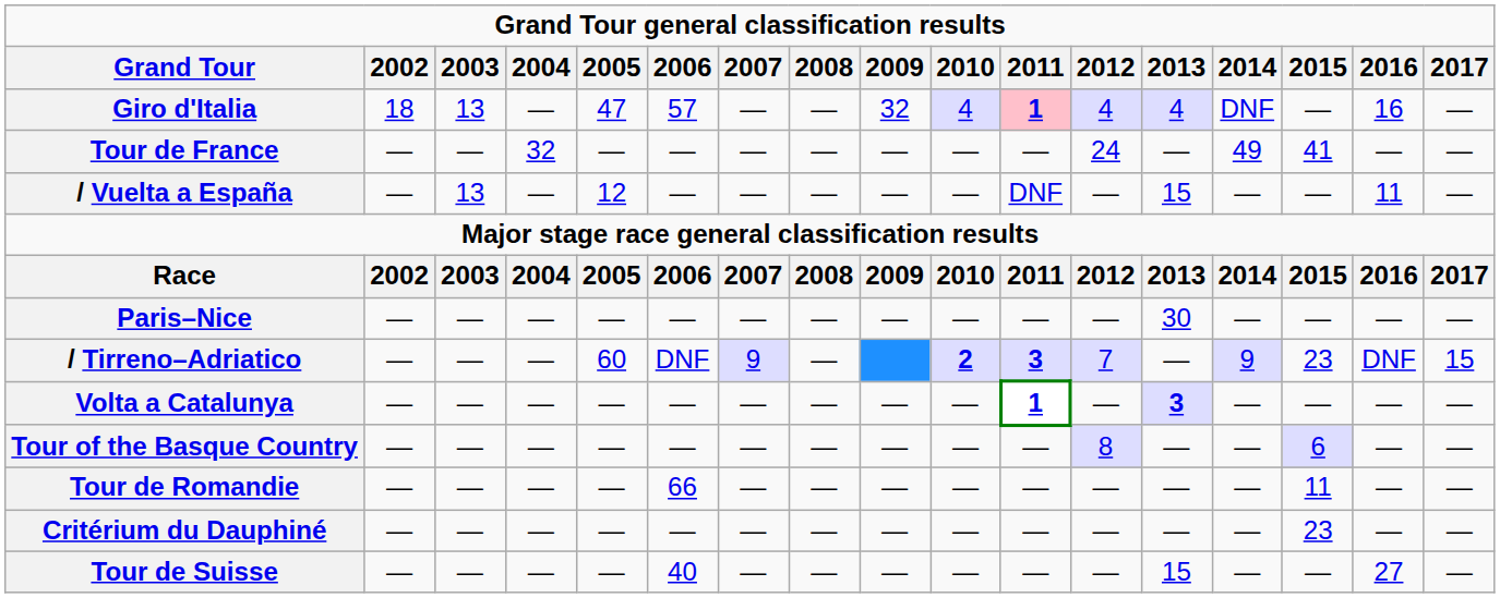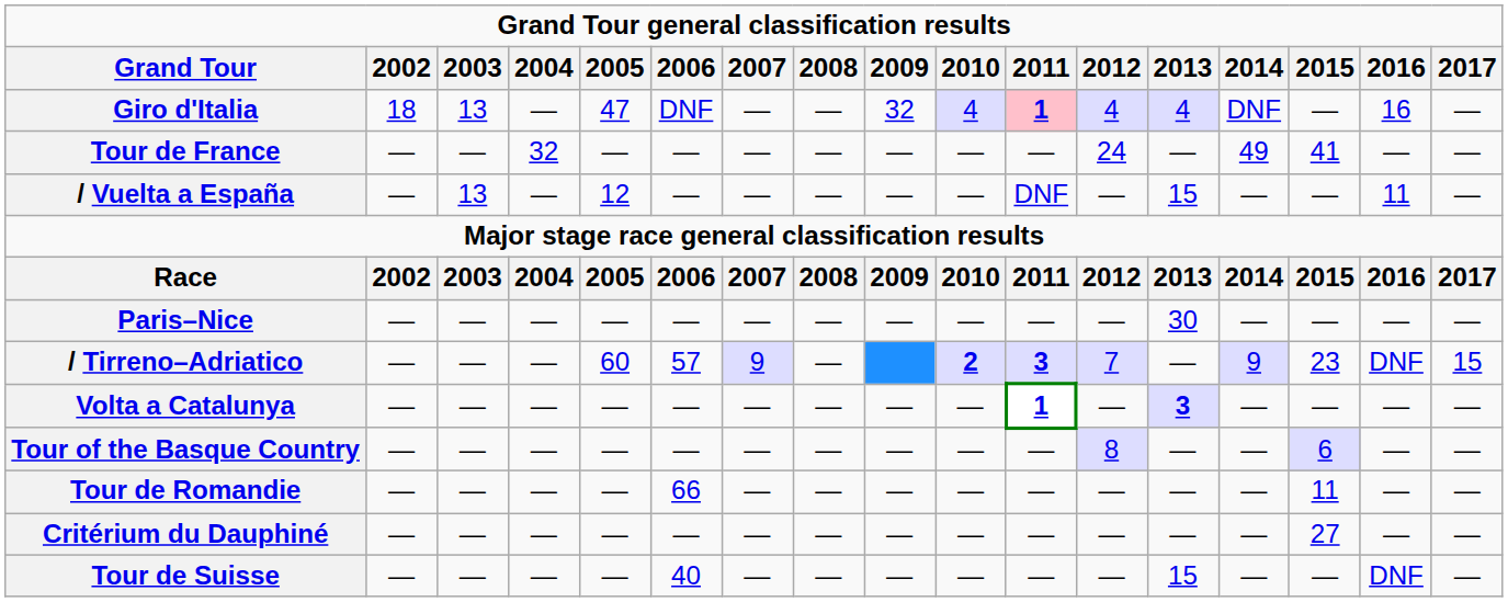Giro d'Italia | Grand Tour general classification results / 2006: 57 -> DNF
/ Tirreno–Adriatico | Grand Tour general classification results / 2006: DNF -> 57
Critérium du Dauphiné | Grand Tour general classification results / 2015: 23 -> 27
Tour de Suisse | Grand Tour general classification results / 2016: 27 -> DNF
